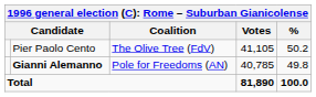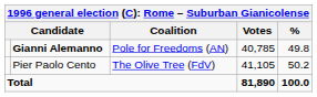rows swapped: Pier Paolo Cento <-> Gianni Alemanno
